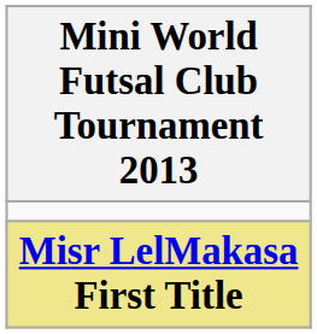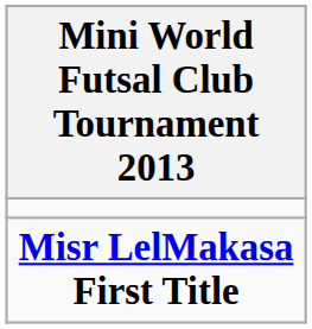row 3 | column 1: khaki background -> no background
